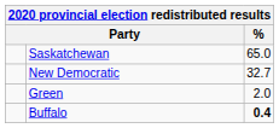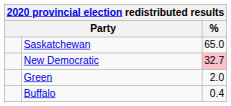New Democratic | %: no background -> pink background
Buffalo | %: bold -> normal
